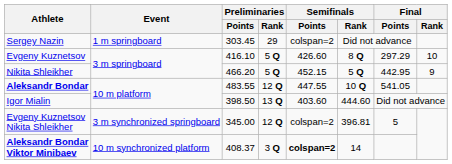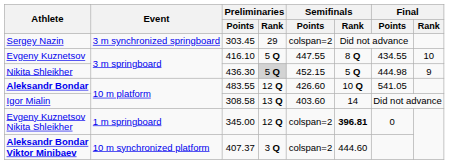Sergey Nazin | Event: 1 m springboard -> 3 m synchronized springboard
Evgeny Kuznetsov | Semifinals / Points: 426.60 -> 447.55
Evgeny Kuznetsov | Final / Points: 297.29 -> 434.55
Nikita Shleikher | Preliminaries / Points: 466.20 -> 436.30
Nikita Shleikher | Preliminaries / Rank: no background -> lightgrey background
Nikita Shleikher | Final / Points: 442.95 -> 444.98
Aleksandr Bondar | Semifinals / Points: 447.55 -> 426.60
Igor Mialin | Preliminaries / Points: 398.50 -> 308.58
Igor Mialin | Semifinals / Rank: 444.60 -> 14
Evgeny Kuznetsov Nikita Shleikher | Event: 3 m synchronized springboard -> 1 m springboard
Evgeny Kuznetsov Nikita Shleikher | Semifinals / Rank: normal -> bold
Evgeny Kuznetsov Nikita Shleikher | Final / Points: 5 -> 0
Aleksandr Bondar Viktor Minibaev | Preliminaries / Points: 408.37 -> 407.37
Aleksandr Bondar Viktor Minibaev | Semifinals / Points: bold -> normal
Aleksandr Bondar Viktor Minibaev | Semifinals / Rank: 14 -> 444.60
